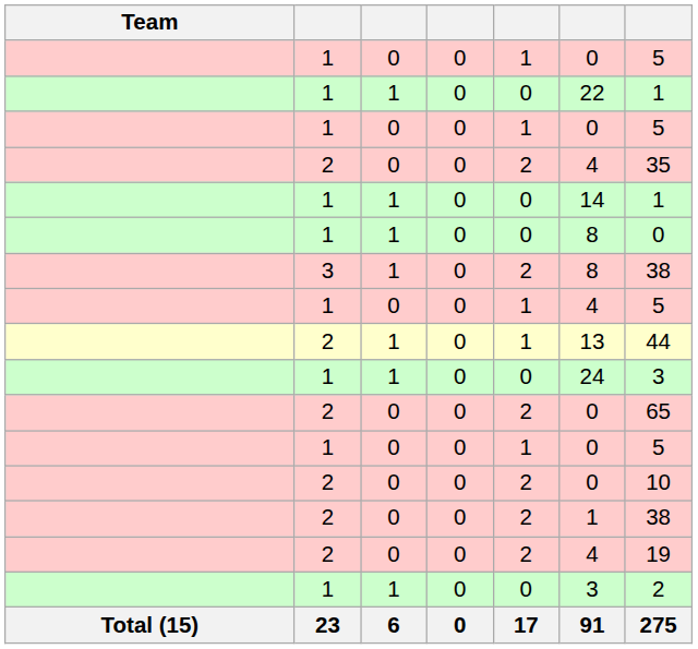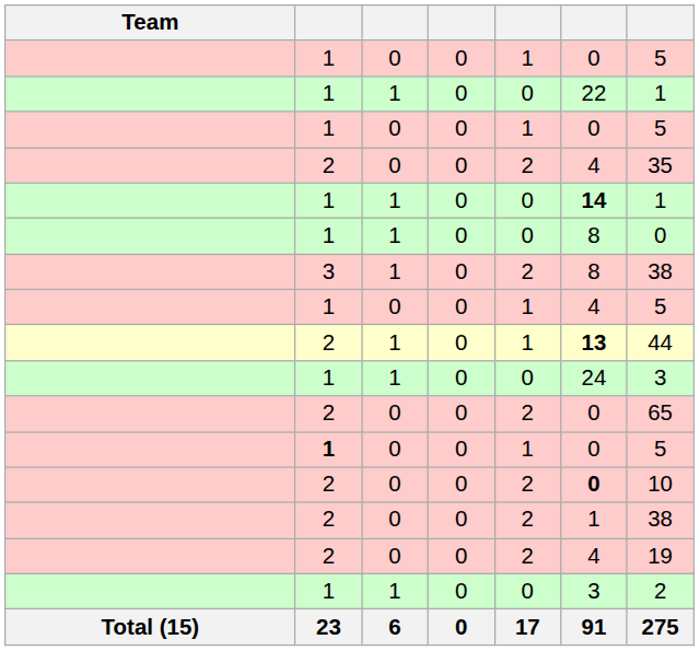row 6 | column 6: normal -> bold
row 10 | column 6: normal -> bold
row 13 | column 2: normal -> bold
row 14 | column 6: normal -> bold
